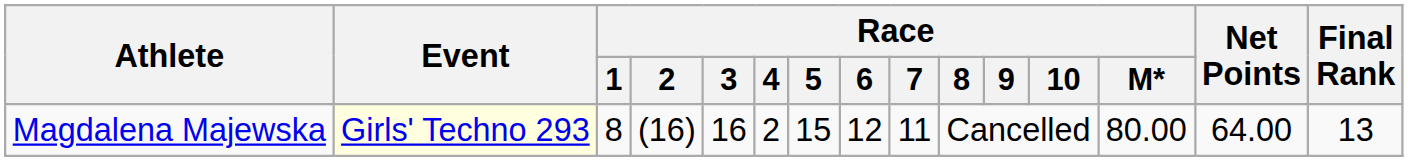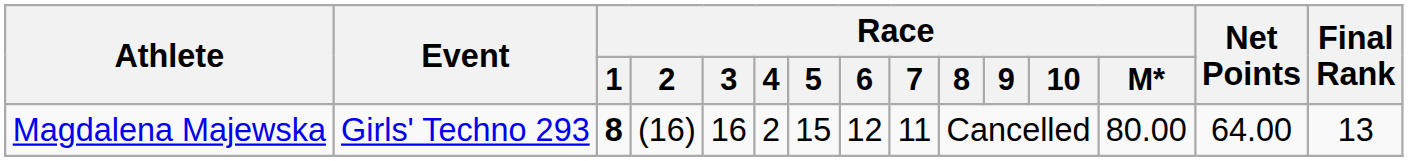Magdalena Majewska | Event: lightyellow background -> no background
Magdalena Majewska | Race / 1: normal -> bold
